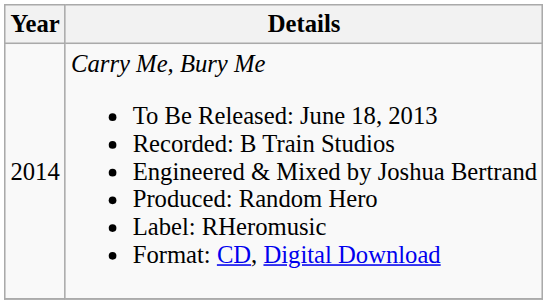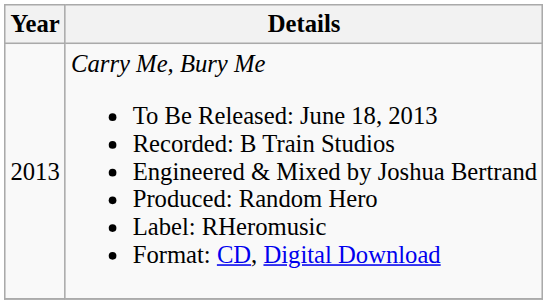row 2 | Year: 2014 -> 2013
